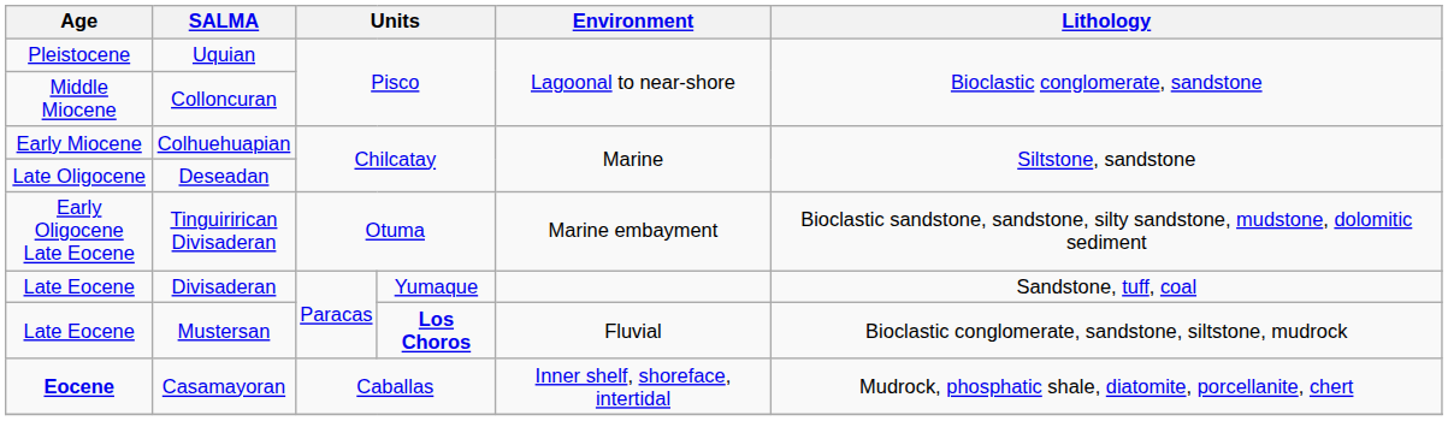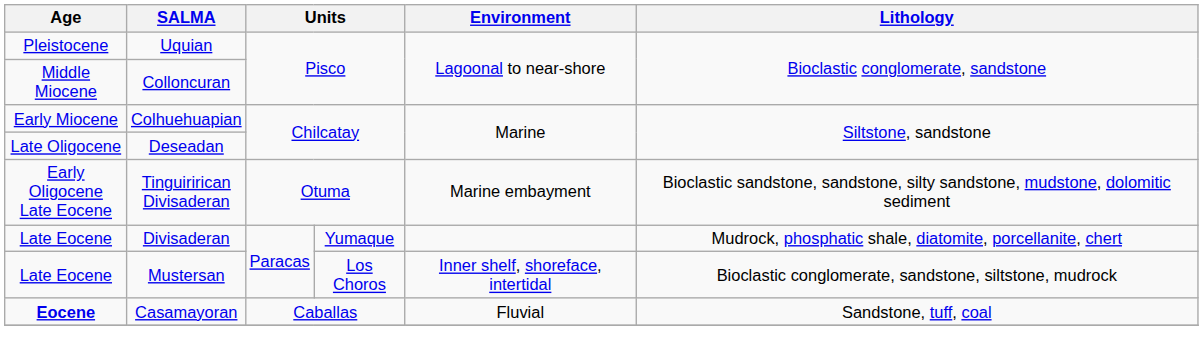Divisaderan | Lithology: Sandstone, tuff, coal -> Mudrock, phosphatic shale, diatomite, porcellanite, chert
Mustersan | column 4: bold -> normal
Mustersan | Environment: Fluvial -> Inner shelf, shoreface, intertidal
Casamayoran | Environment: Inner shelf, shoreface, intertidal -> Fluvial
Casamayoran | Lithology: Mudrock, phosphatic shale, diatomite, porcellanite, chert -> Sandstone, tuff, coal
